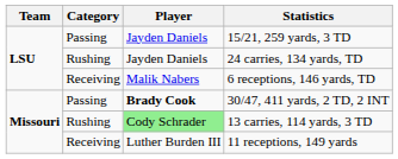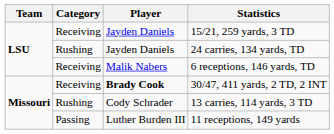15/21, 259 yards, 3 TD | Category: Passing -> Receiving
30/47, 411 yards, 2 TD, 2 INT | Category: Passing -> Receiving
13 carries, 114 yards, 3 TD | Player: lightgreen background -> no background
11 receptions, 149 yards | Category: Receiving -> Passing
